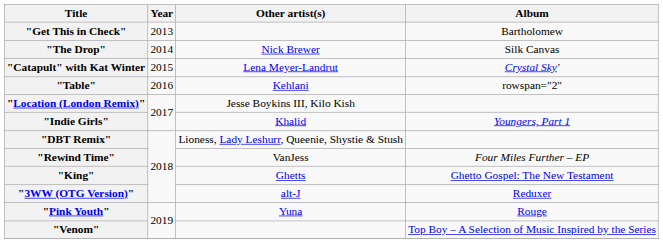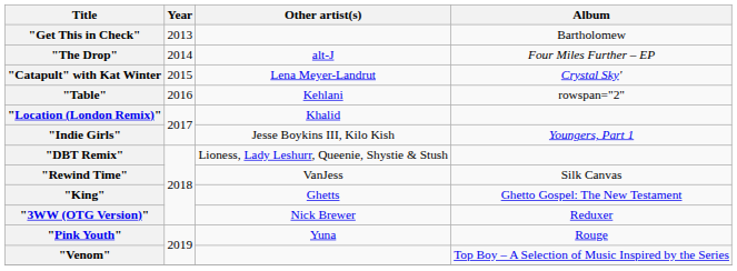"The Drop" | Other artist(s): Nick Brewer -> alt-J
"The Drop" | Album: Silk Canvas -> Four Miles Further – EP
"Location (London Remix)" | Other artist(s): Jesse Boykins III, Kilo Kish -> Khalid
"Indie Girls" | Other artist(s): Khalid -> Jesse Boykins III, Kilo Kish
"Rewind Time" | Album: Four Miles Further – EP -> Silk Canvas
"3WW (OTG Version)" | Other artist(s): alt-J -> Nick Brewer
